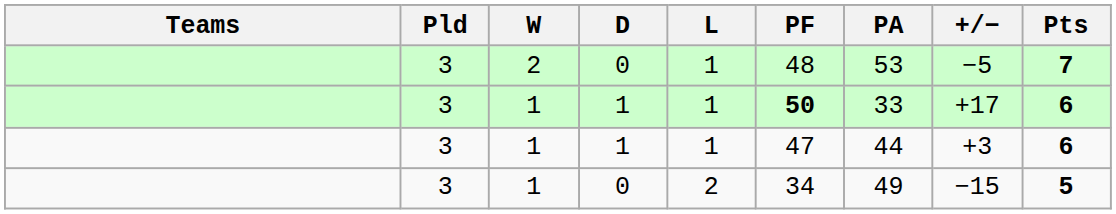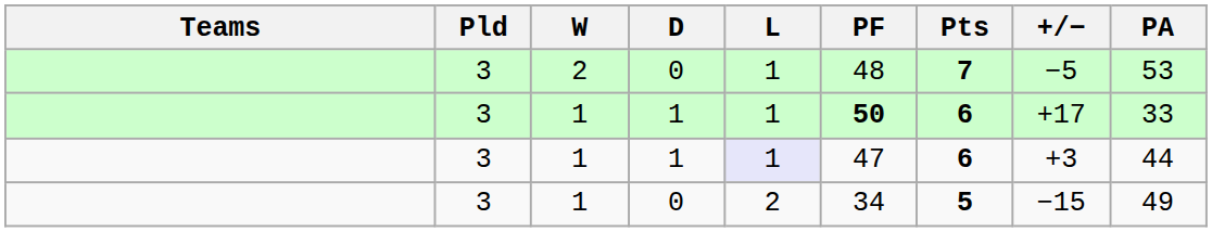columns swapped: PA <-> Pts
row 4 | L: no background -> lavender background
